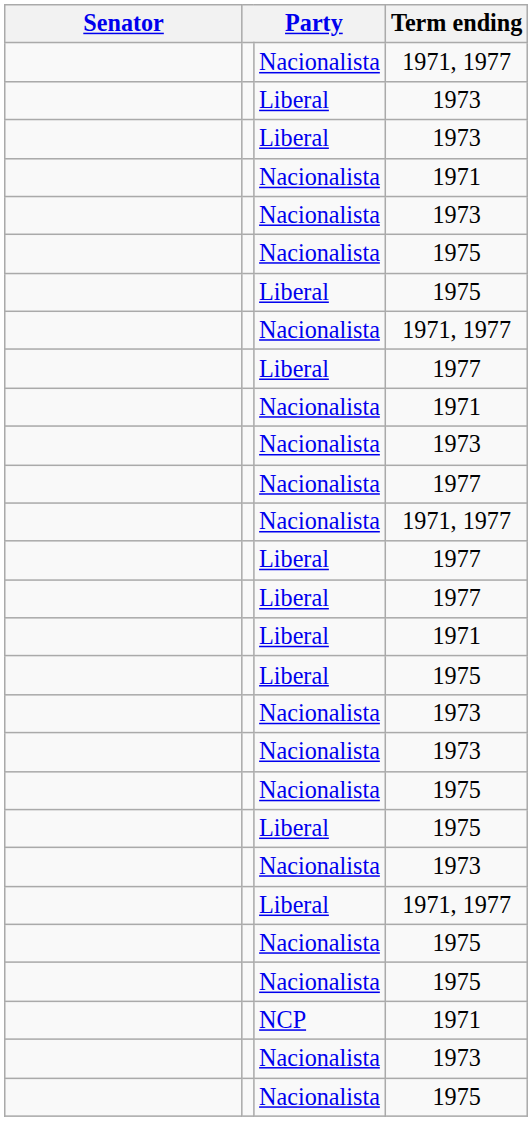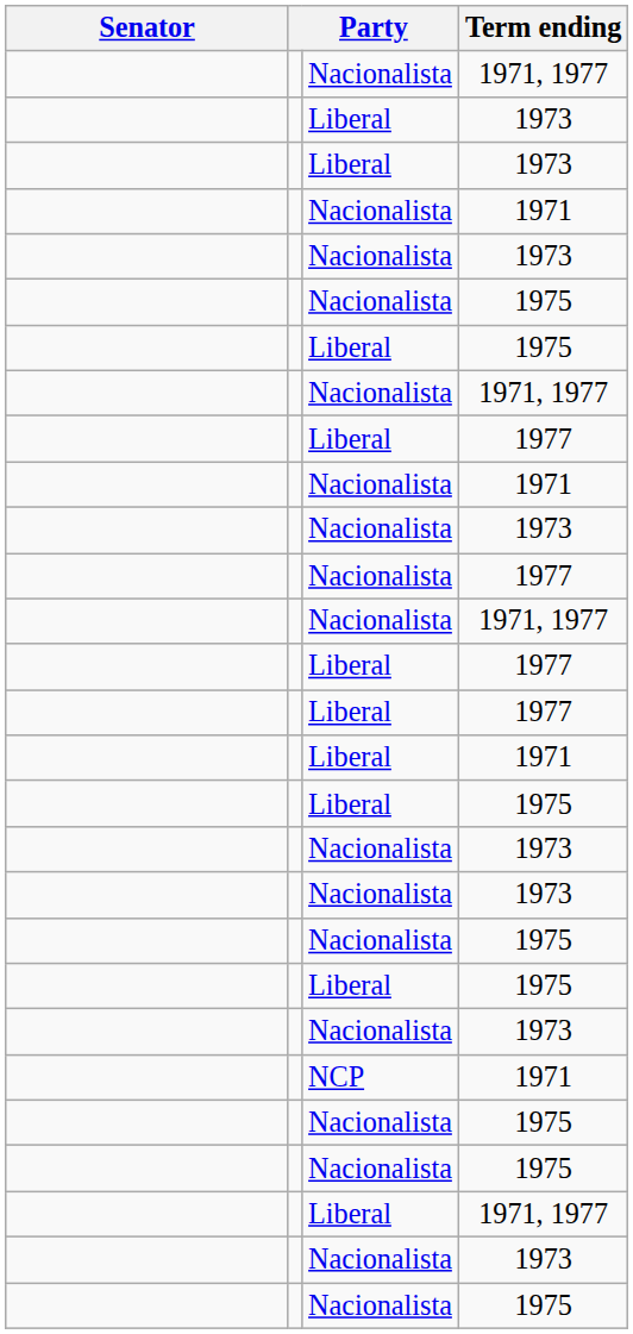rows swapped: Liberal / 1971, 1977 <-> NCP / 1971
